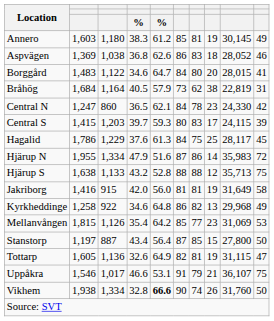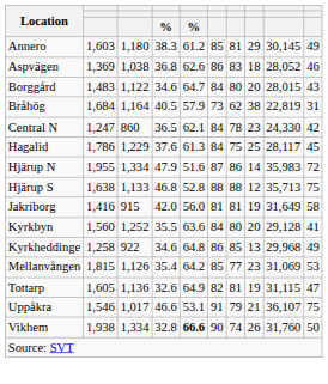Annero | column 8: 19 -> 29
Borggård | column 10: 41 -> 43
- row: Central S | 1,415 | 1,203 | 39.7 | 59.3 | 80 | 83 | 17 | 24,115 | 39
Hjärup S | column 4: 43.2 -> 46.8
+ row: Kyrkbyn | 1,560 | 1,252 | 35.5 | 63.6 | 84 | 80 | 20 | 29,128 | 41
Kyrkheddinge | column 7: 82 -> 85
- row: Stanstorp | 1,197 | 887 | 43.4 | 56.4 | 87 | 85 | 15 | 27,800 | 50
